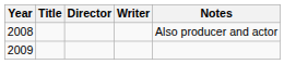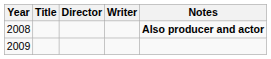2008 | Notes: normal -> bold
